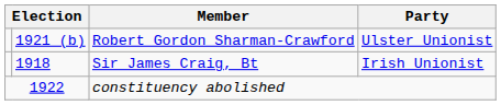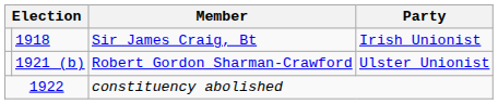rows swapped: Sir James Craig, Bt <-> Robert Gordon Sharman-Crawford
